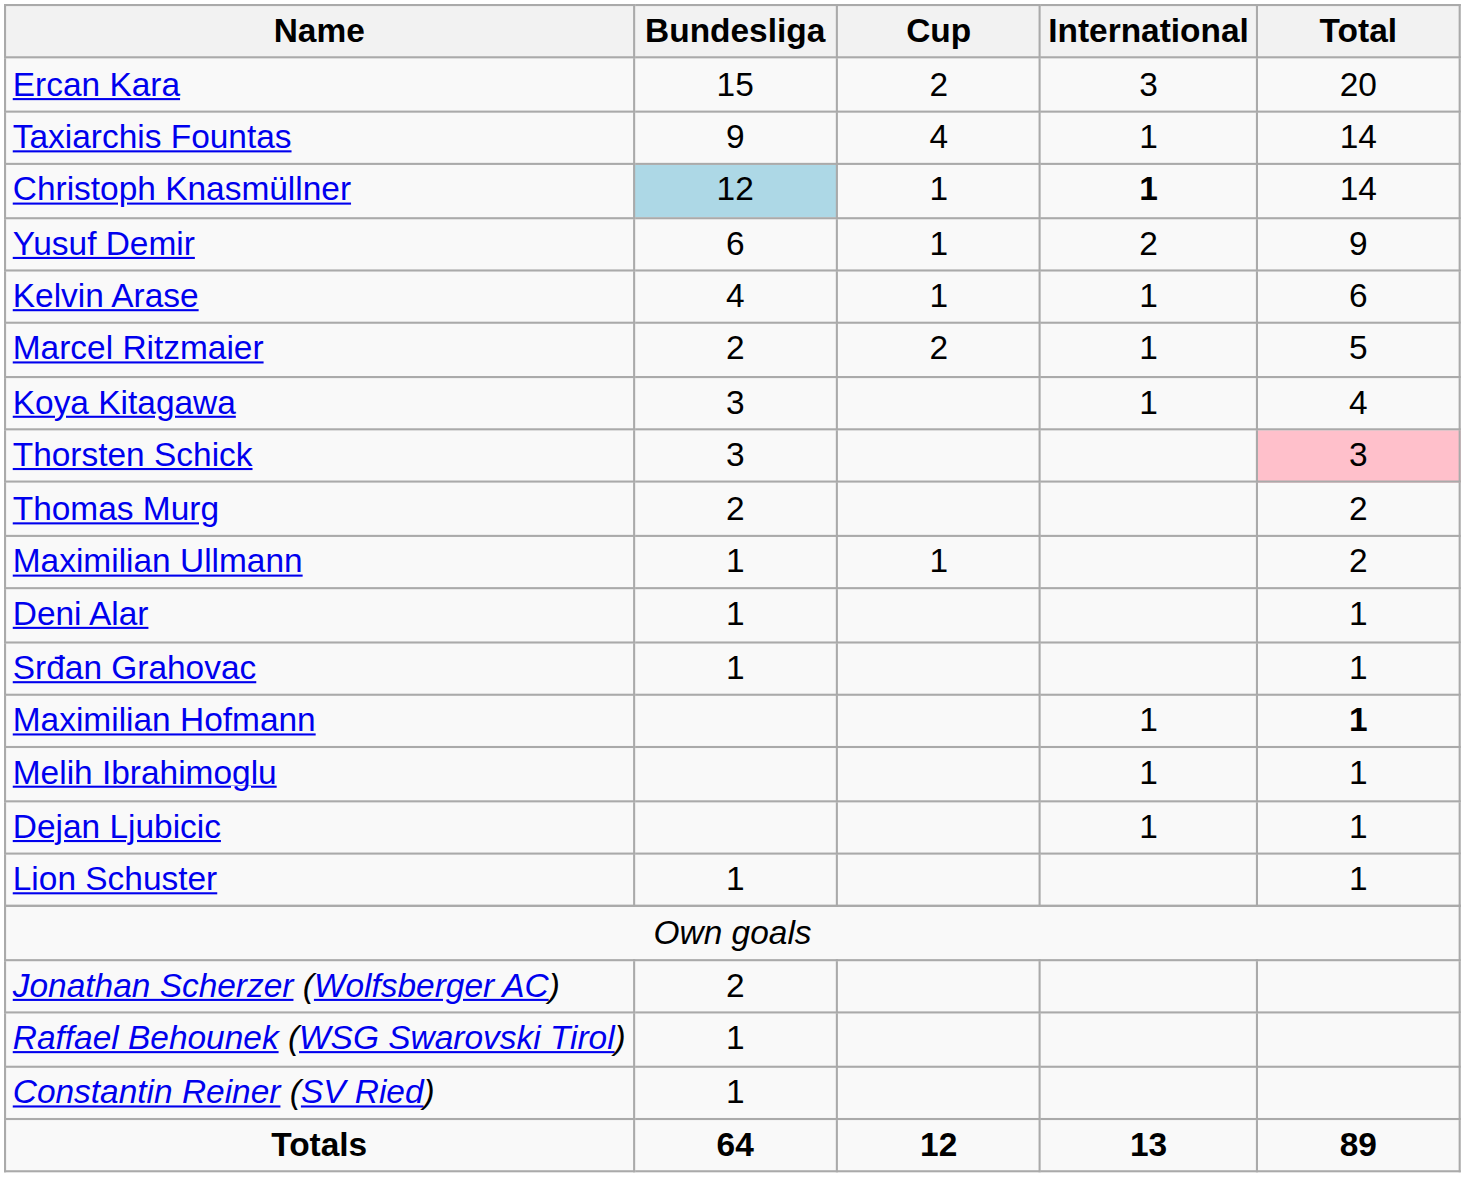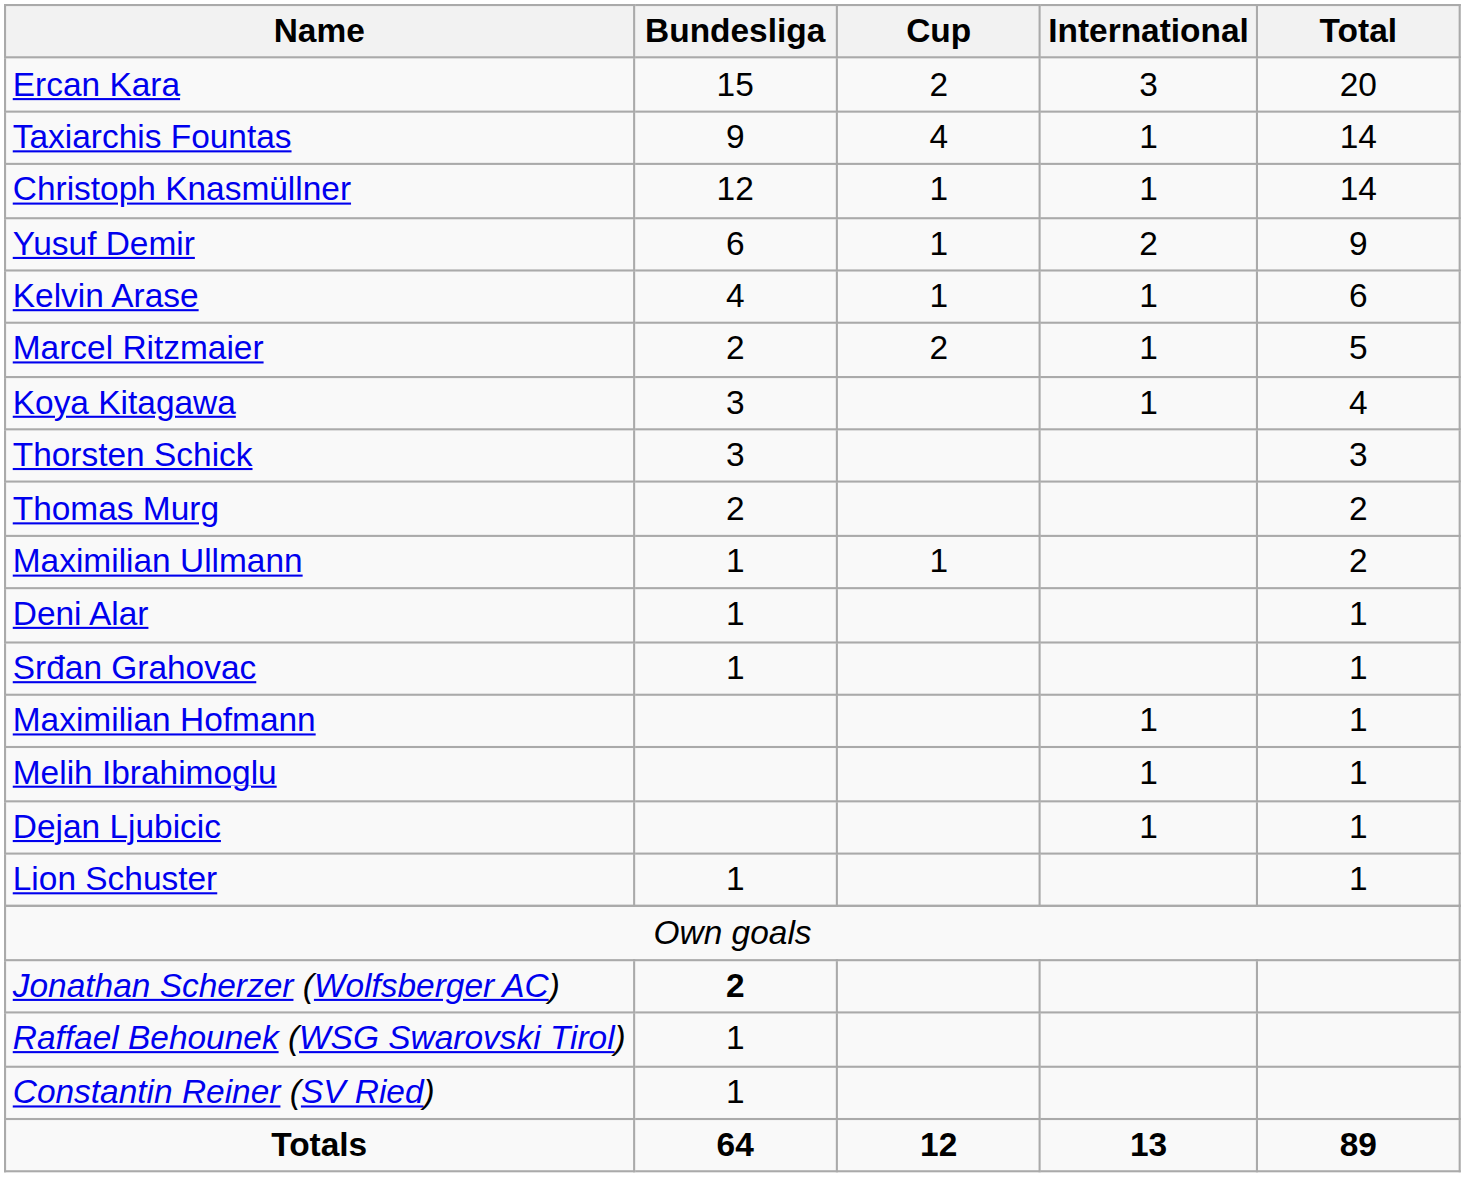Christoph Knasmüllner | Bundesliga: lightblue background -> no background
Christoph Knasmüllner | International: bold -> normal
Thorsten Schick | Total: pink background -> no background
Maximilian Hofmann | Total: bold -> normal
Jonathan Scherzer (Wolfsberger AC) | Bundesliga: normal -> bold
